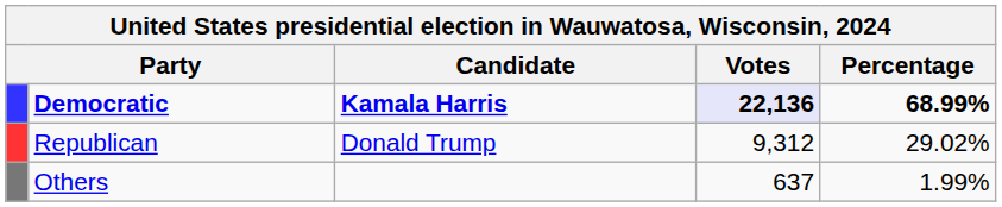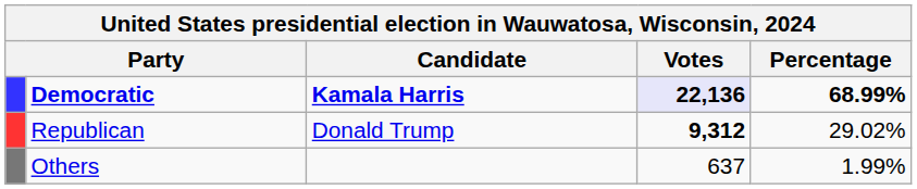Republican | Votes: normal -> bold
